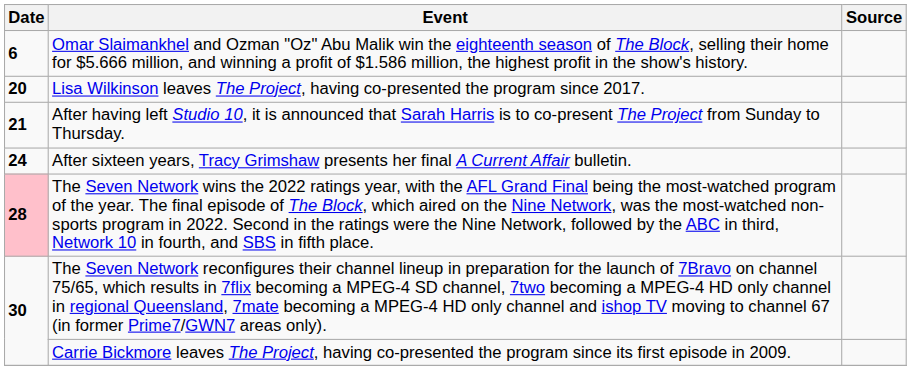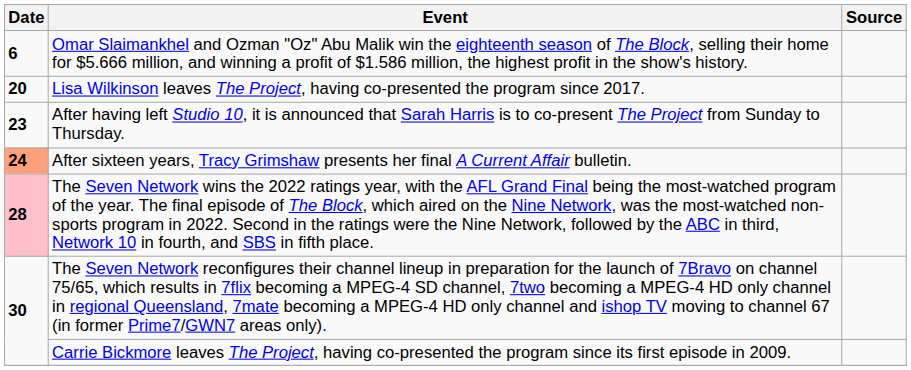row 4 | Date: 21 -> 23
row 5 | Date: no background -> lightsalmon background
